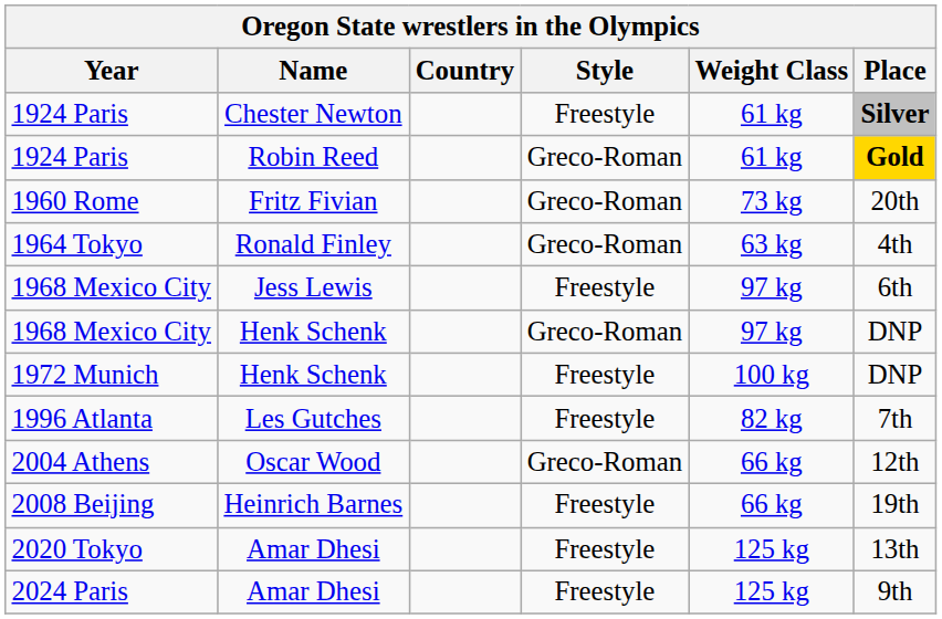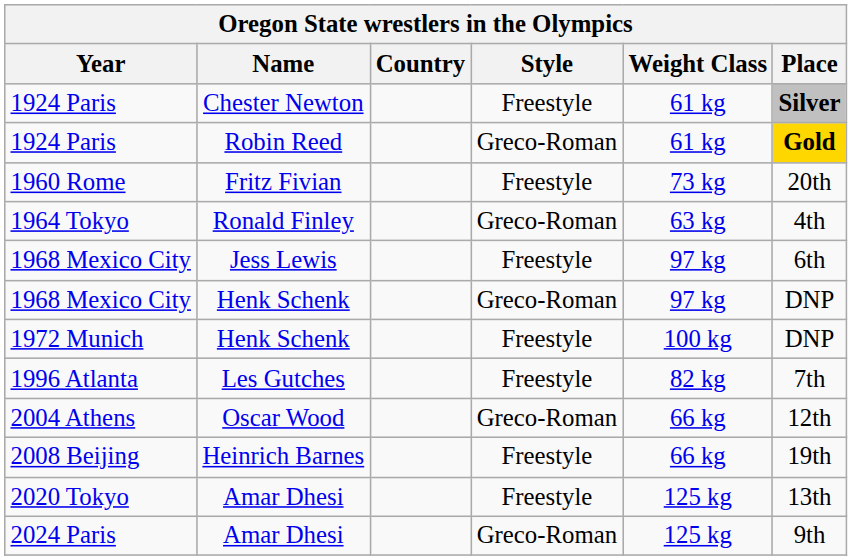1960 Rome | Style: Greco-Roman -> Freestyle
2024 Paris | Style: Freestyle -> Greco-Roman
